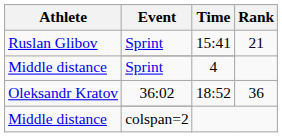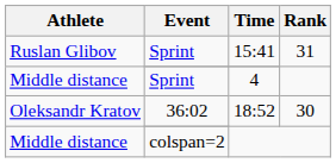15:41 | Rank: 21 -> 31
18:52 | Rank: 36 -> 30
